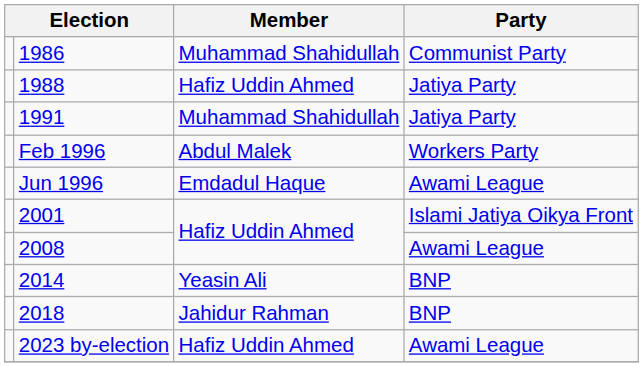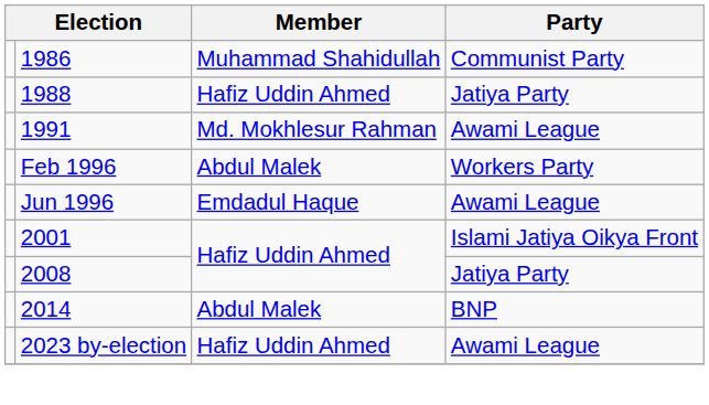1991 | Member: Muhammad Shahidullah -> Md. Mokhlesur Rahman
1991 | Party: Jatiya Party -> Awami League
2008 | Party: Awami League -> Jatiya Party
2014 | Member: Yeasin Ali -> Abdul Malek
- row: 2018 | Jahidur Rahman | BNP
